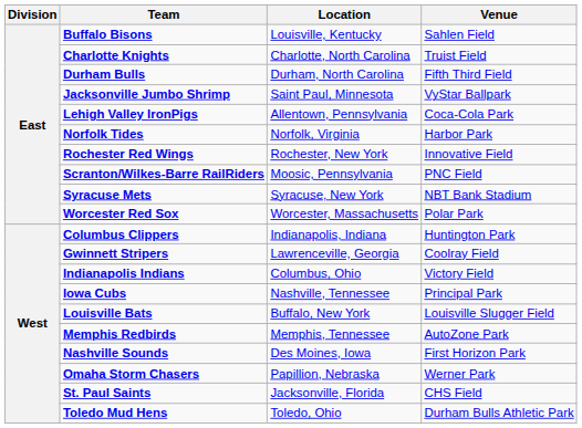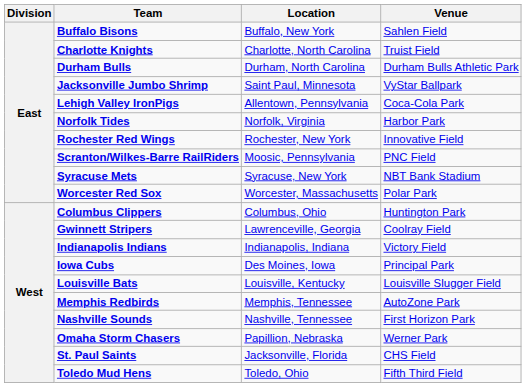Buffalo Bisons | Location: Louisville, Kentucky -> Buffalo, New York
Durham Bulls | Venue: Fifth Third Field -> Durham Bulls Athletic Park
Columbus Clippers | Location: Indianapolis, Indiana -> Columbus, Ohio
Indianapolis Indians | Location: Columbus, Ohio -> Indianapolis, Indiana
Iowa Cubs | Location: Nashville, Tennessee -> Des Moines, Iowa
Louisville Bats | Location: Buffalo, New York -> Louisville, Kentucky
Nashville Sounds | Location: Des Moines, Iowa -> Nashville, Tennessee
Toledo Mud Hens | Venue: Durham Bulls Athletic Park -> Fifth Third Field
